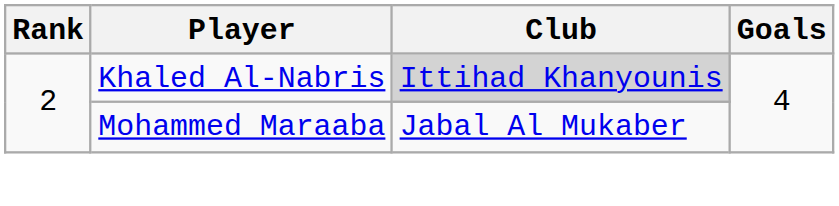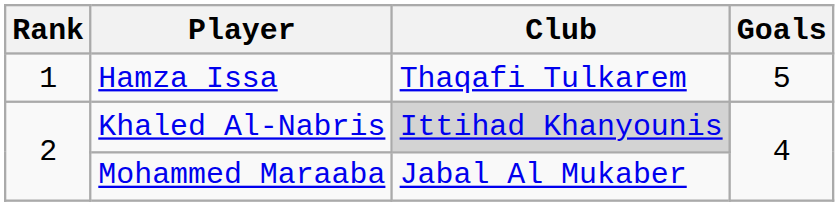+ row: 1 | Hamza Issa | Thaqafi Tulkarem | 5
